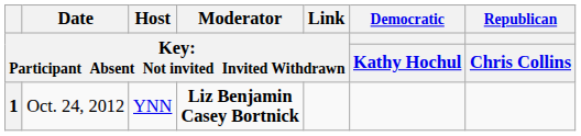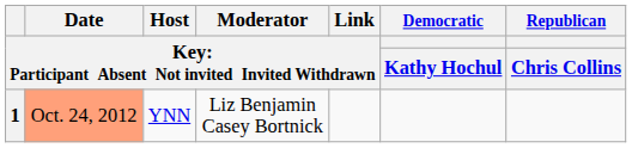1 | column 2: no background -> lightsalmon background
1 | column 4: bold -> normal
